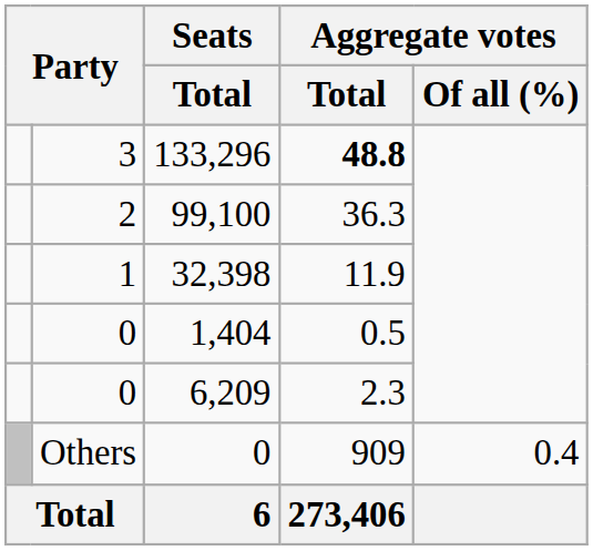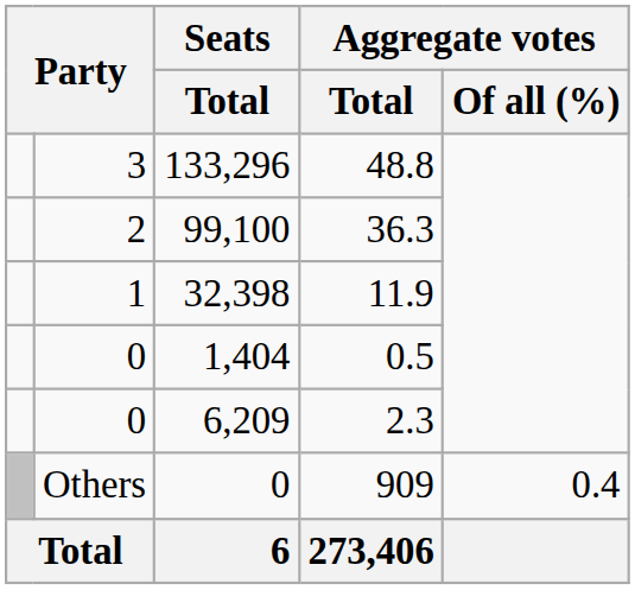133,296 | Aggregate votes / Total: bold -> normal
